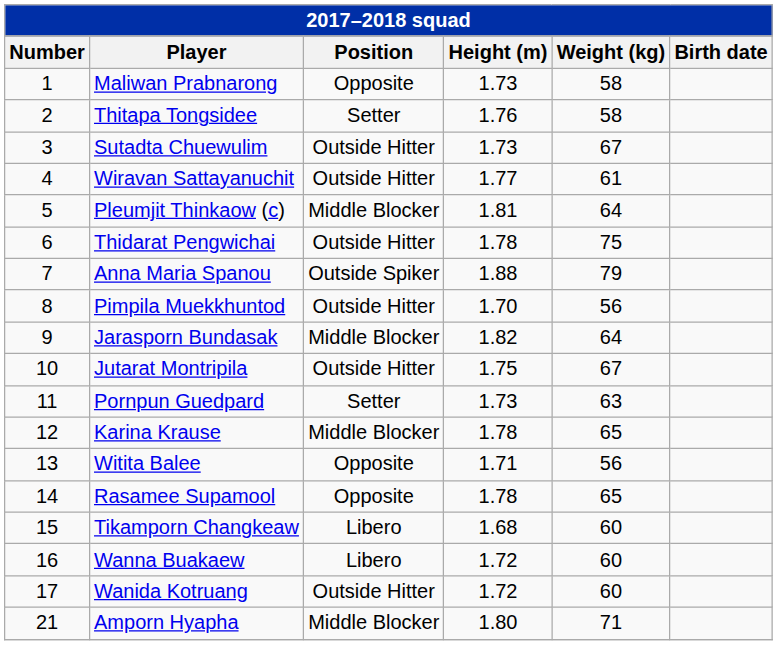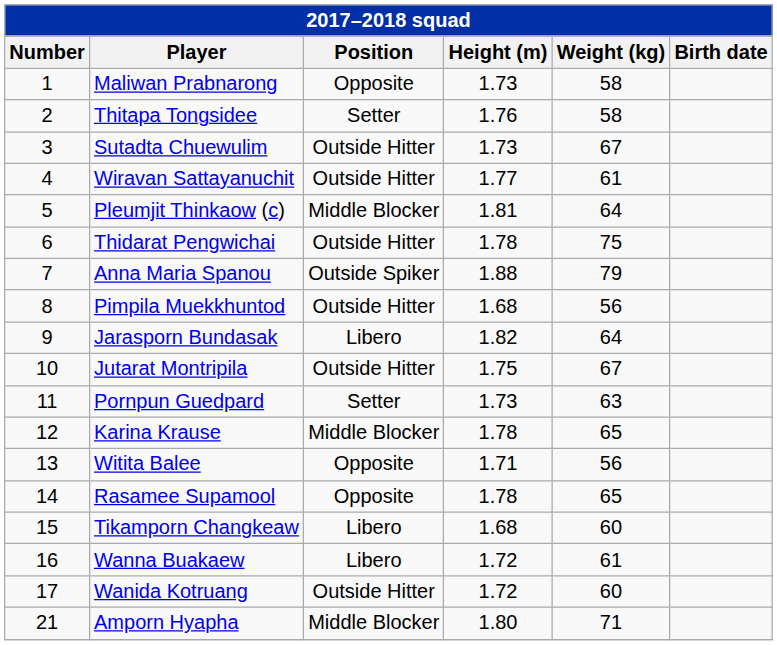Pimpila Muekkhuntod | Height (m): 1.70 -> 1.68
Jarasporn Bundasak | Position: Middle Blocker -> Libero
Wanna Buakaew | Weight (kg): 60 -> 61
